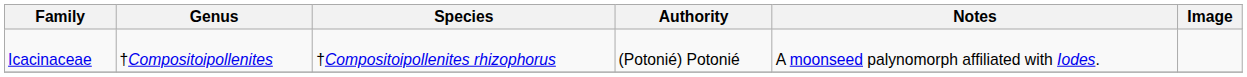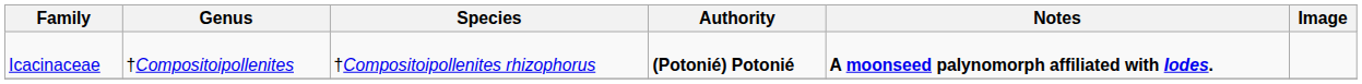Icacinaceae | Authority: normal -> bold
Icacinaceae | Notes: normal -> bold
